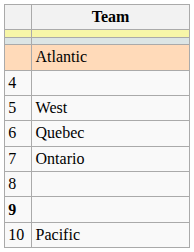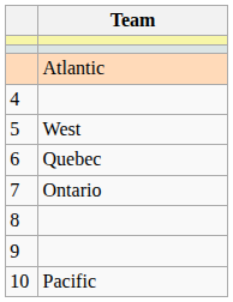row 10 | column 1: bold -> normal
